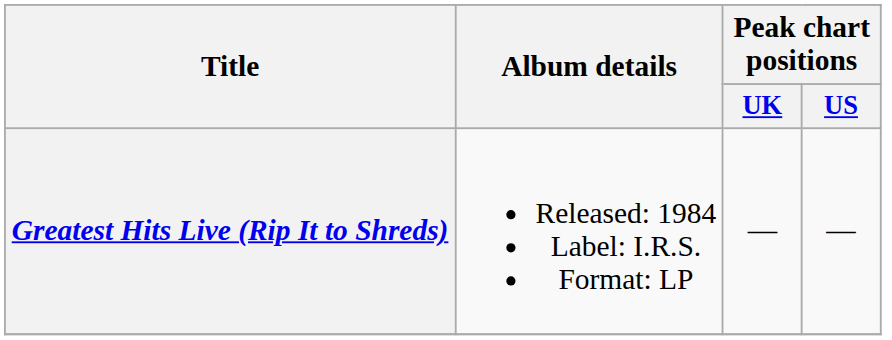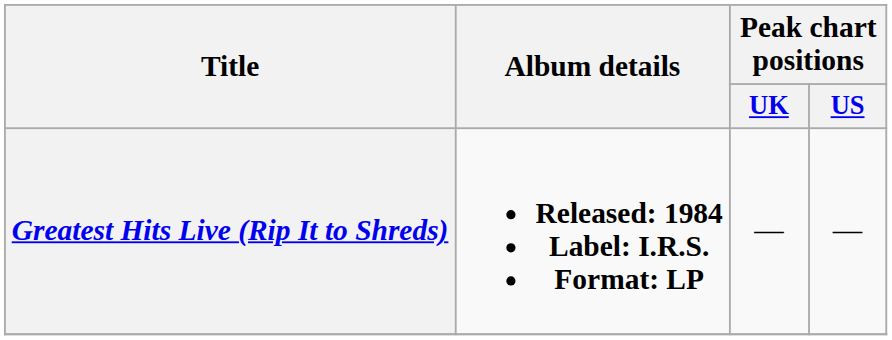Greatest Hits Live (Rip It to Shreds) | Album details: normal -> bold
